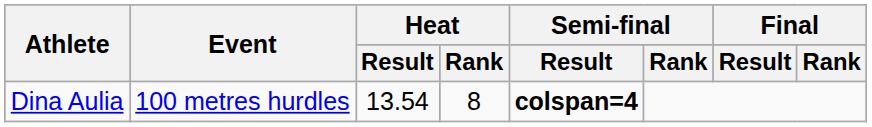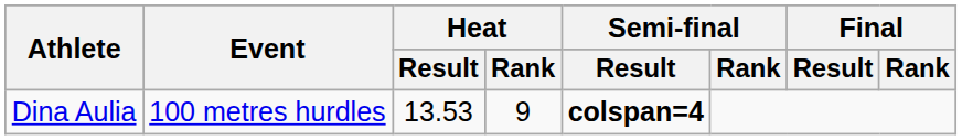Dina Aulia | Heat / Result: 13.54 -> 13.53
Dina Aulia | Heat / Rank: 8 -> 9
